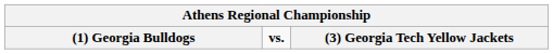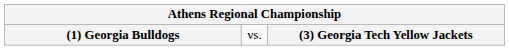(1) Georgia Bulldogs | column 2: bold -> normal
